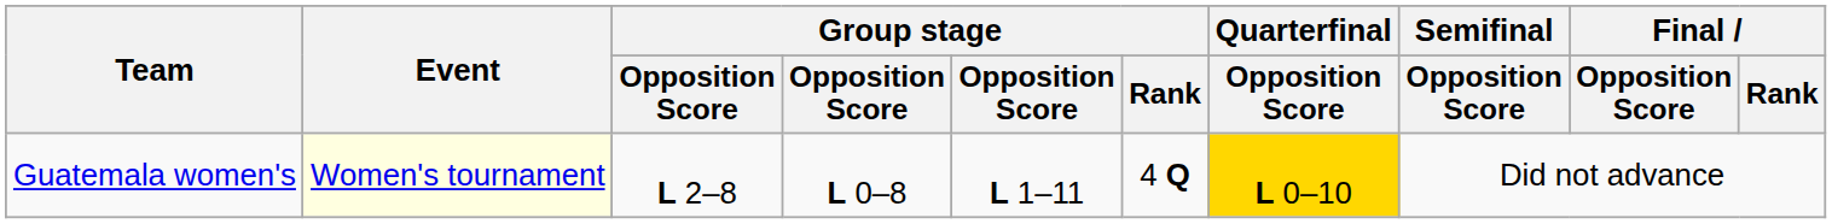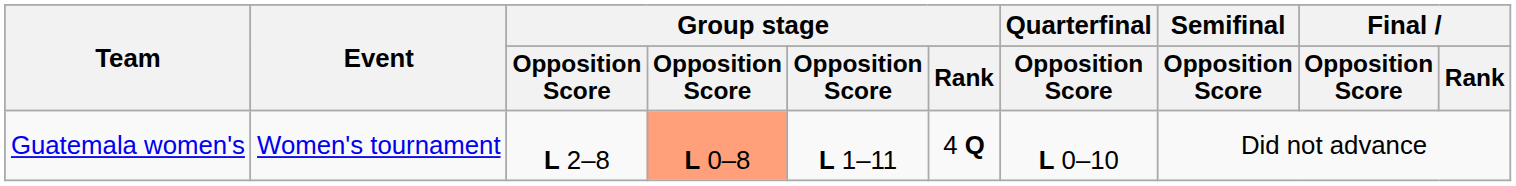Guatemala women's | Event: lightyellow background -> no background
Guatemala women's | column 4: no background -> lightsalmon background
Guatemala women's | Quarterfinal / Opposition Score: gold background -> no background
